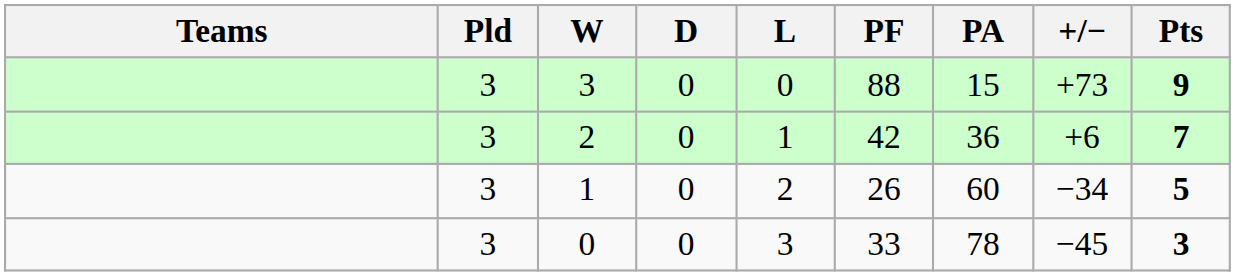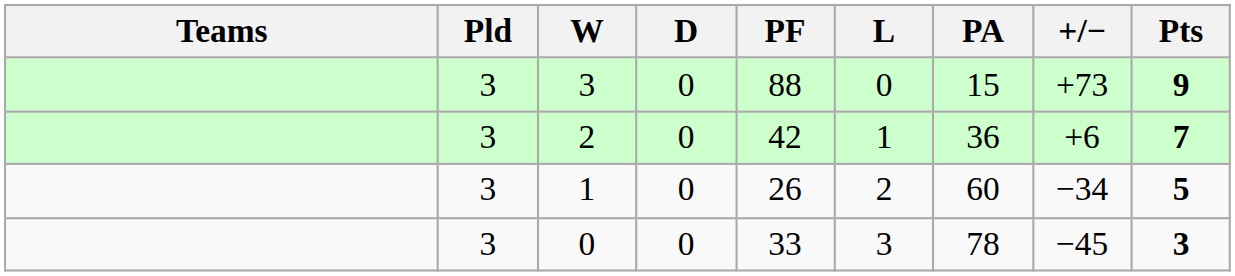columns swapped: L <-> PF
